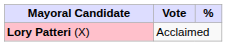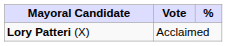Lory Patteri (X) | Mayoral Candidate: pink background -> no background
